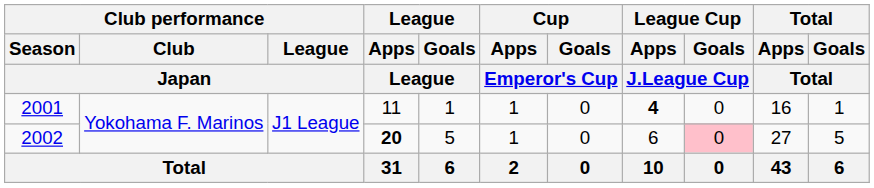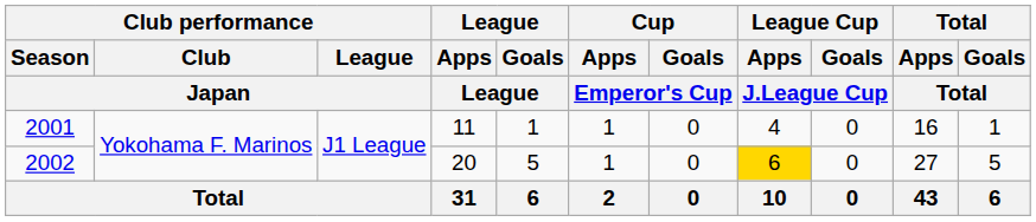2001 | League Cup / Apps / J.League Cup: bold -> normal
2002 | League / Apps / League: bold -> normal
2002 | League Cup / Apps / J.League Cup: no background -> gold background
2002 | League Cup / Goals / J.League Cup: pink background -> no background
